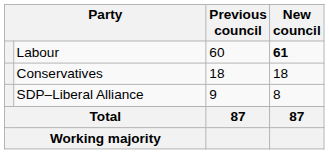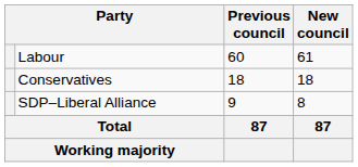Labour | New council: bold -> normal
